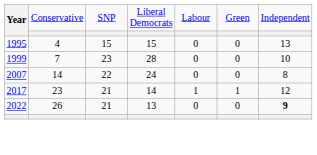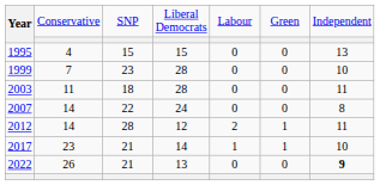+ row: 2003 | 11 | 18 | 28 | 0 | 0 | 11
+ row: 2012 | 14 | 28 | 12 | 2 | 1 | 11
2017 | column 7: 12 -> 10
